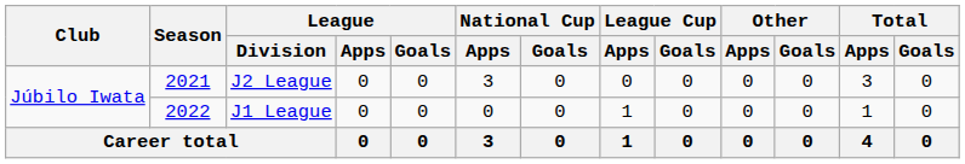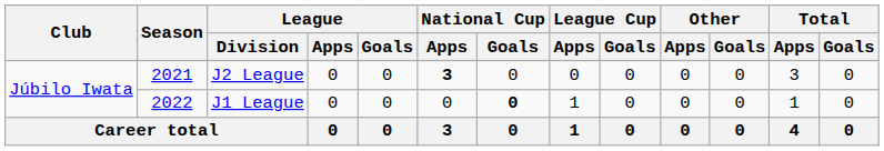J2 League | National Cup / Apps: normal -> bold
J1 League | National Cup / Goals: normal -> bold
